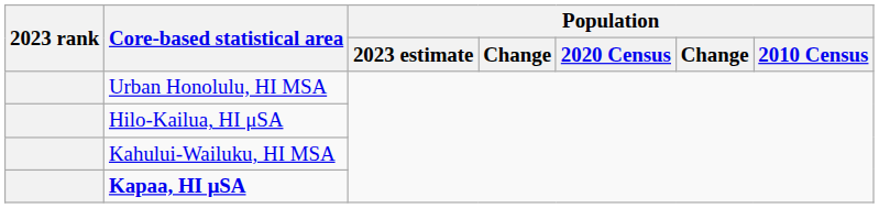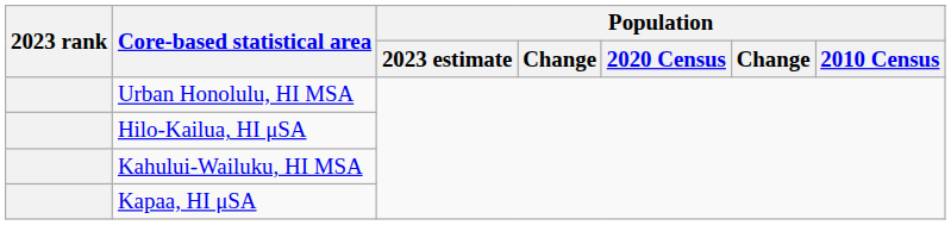Kapaa, HI μSA | Core-based statistical area: bold -> normal
